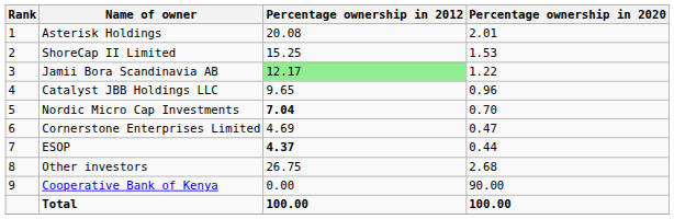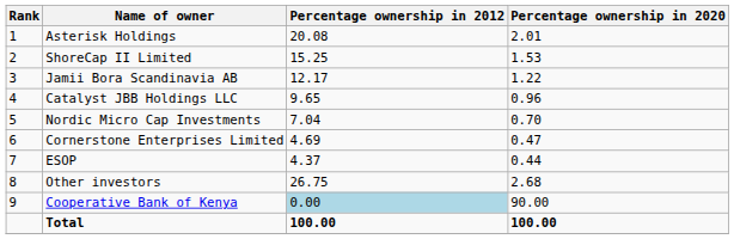Jamii Bora Scandinavia AB | Percentage ownership in 2012: lightgreen background -> no background
Nordic Micro Cap Investments | Percentage ownership in 2012: bold -> normal
ESOP | Percentage ownership in 2012: bold -> normal
Cooperative Bank of Kenya | Percentage ownership in 2012: no background -> lightblue background
